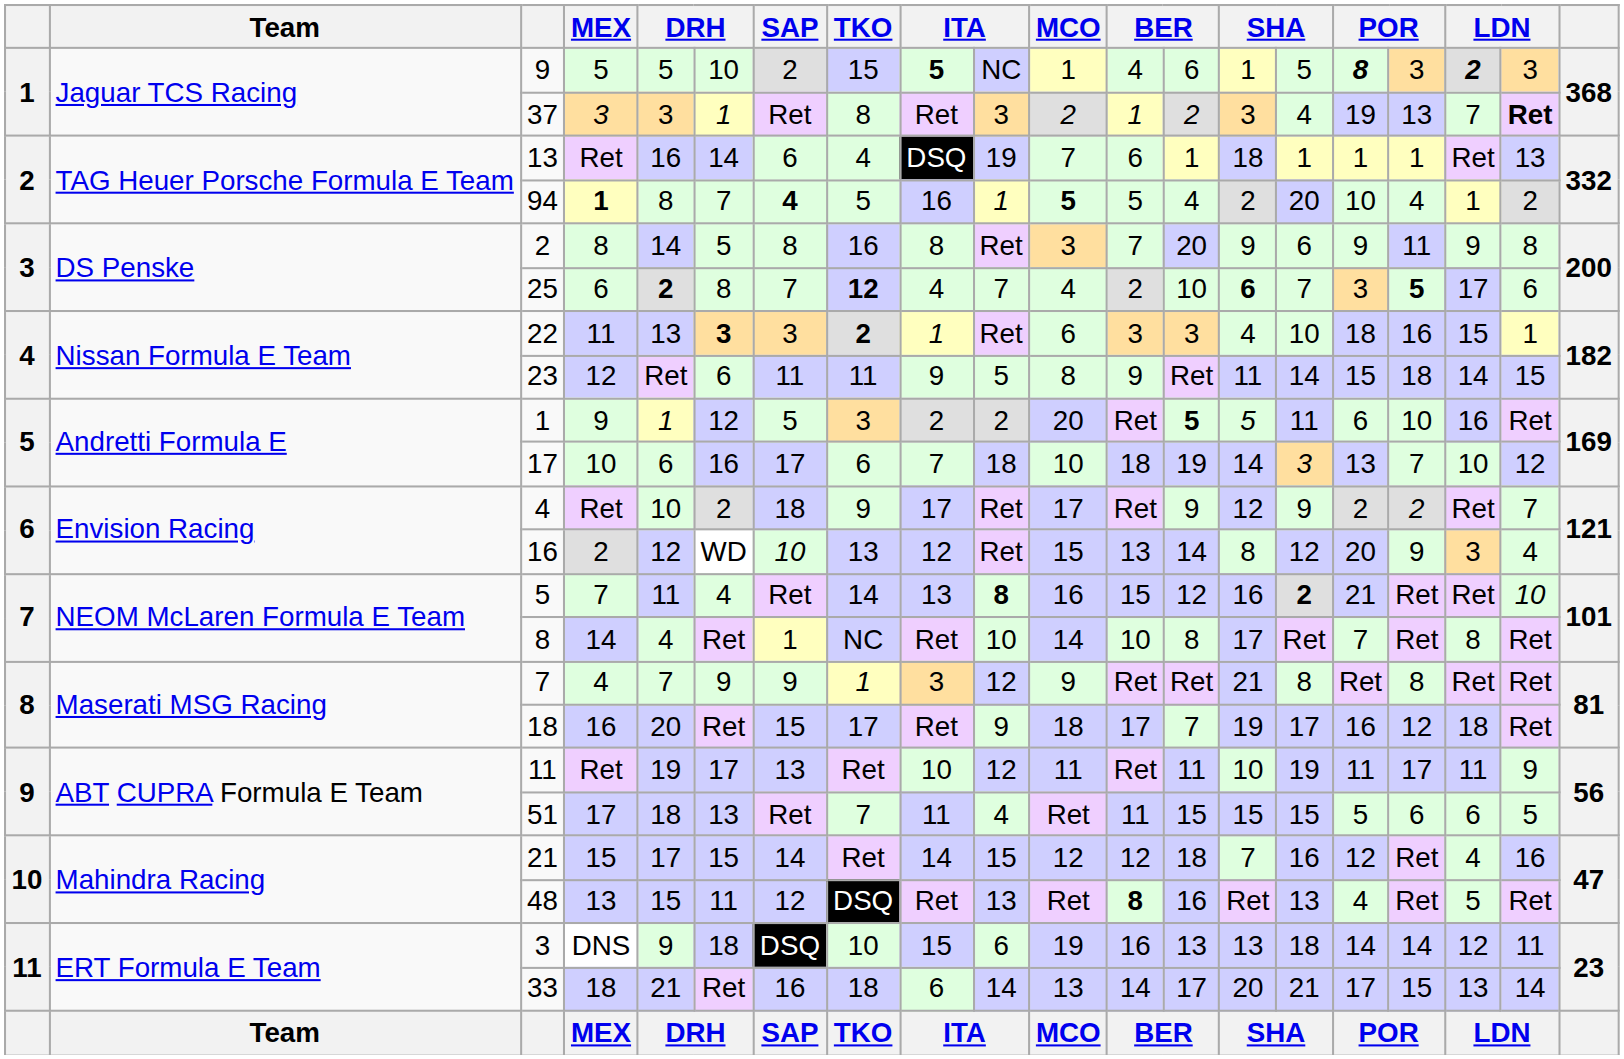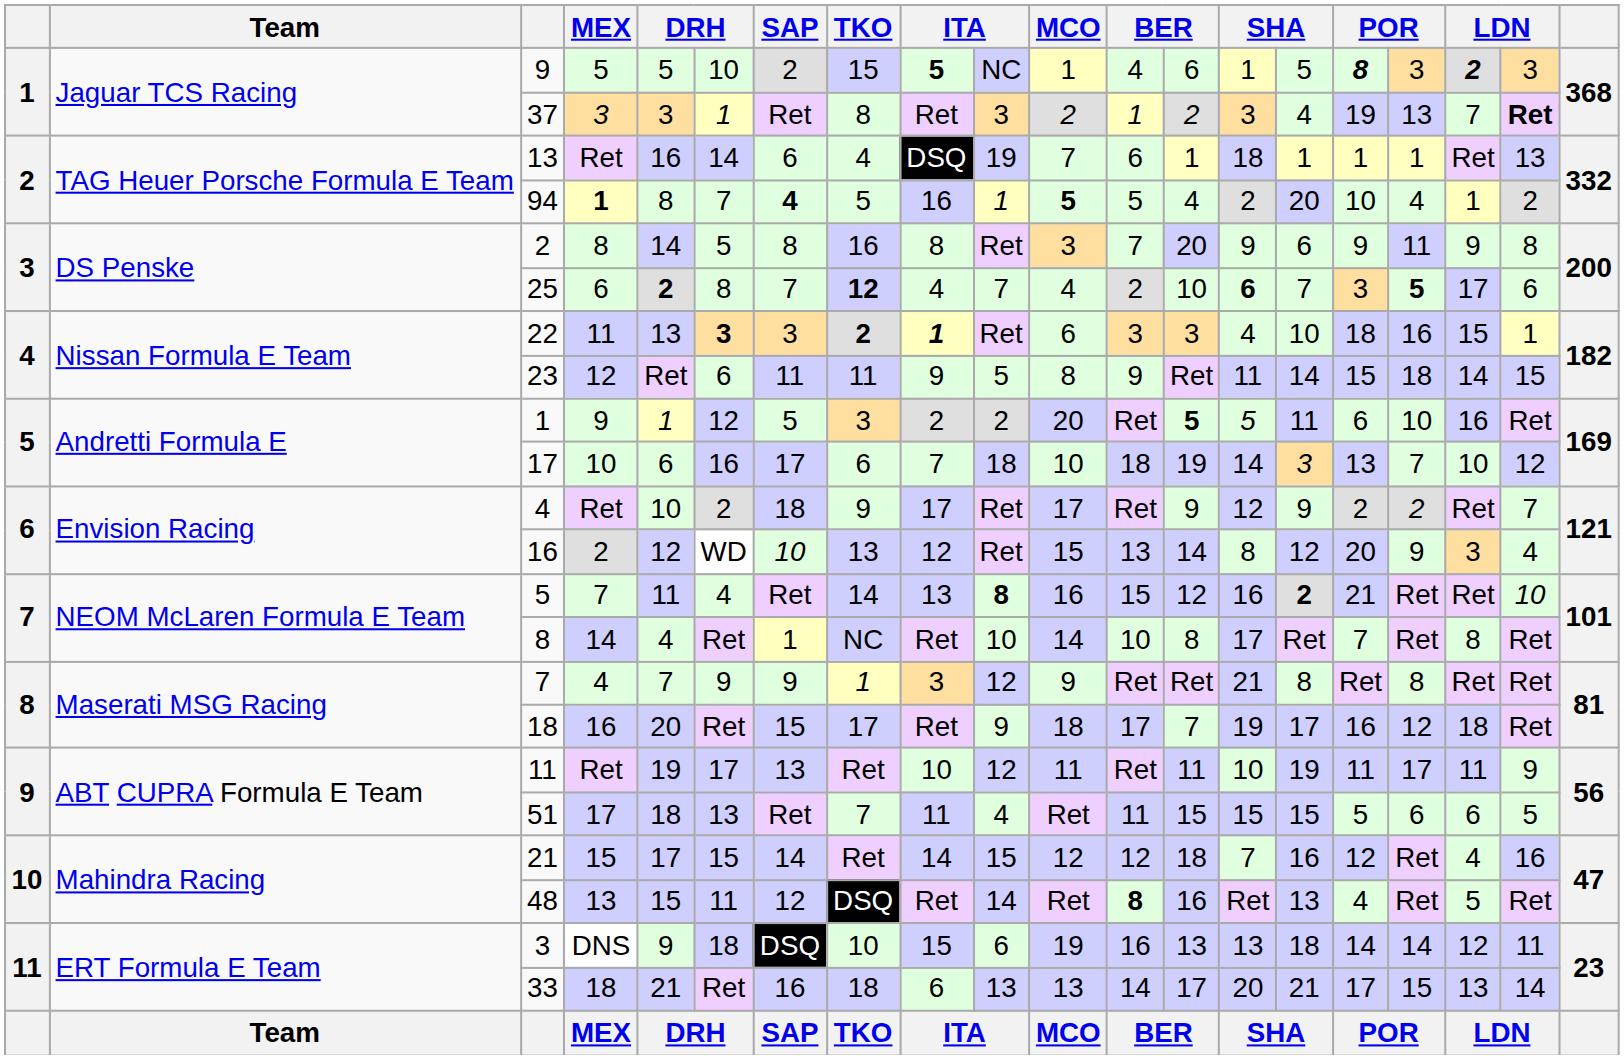22 | column 9: normal -> bold
48 | column 10: 13 -> 14
33 | column 10: 14 -> 13
